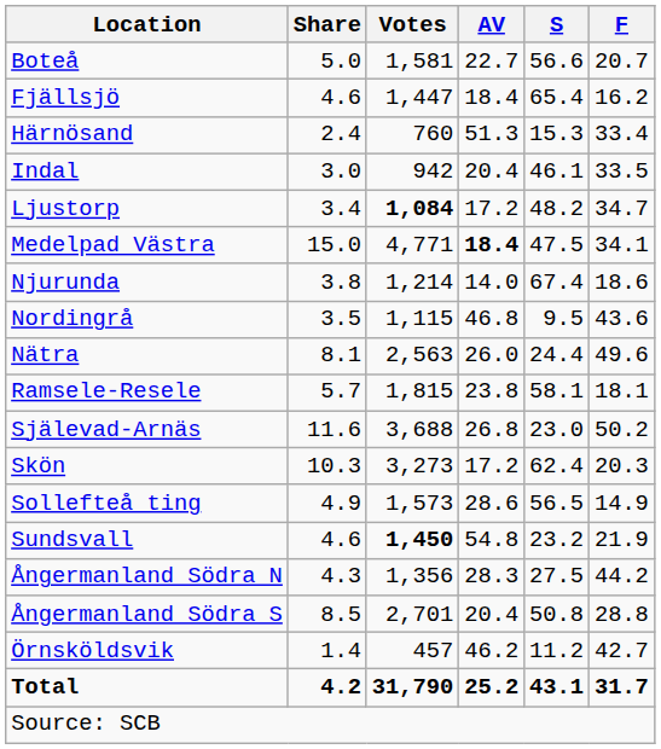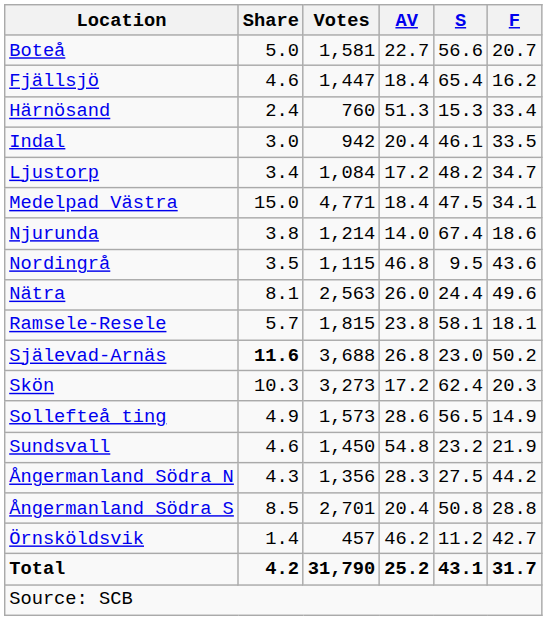Ljustorp | Votes: bold -> normal
Medelpad Västra | AV: bold -> normal
Själevad-Arnäs | Share: normal -> bold
Sundsvall | Votes: bold -> normal
